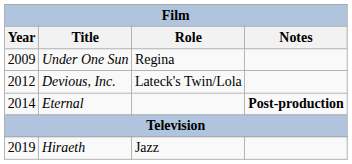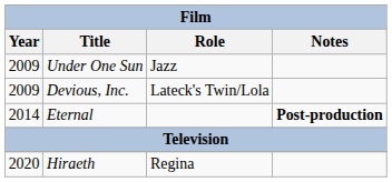Under One Sun | Role: Regina -> Jazz
Devious, Inc. | Year: 2012 -> 2009
Hiraeth | Year: 2019 -> 2020
Hiraeth | Role: Jazz -> Regina
